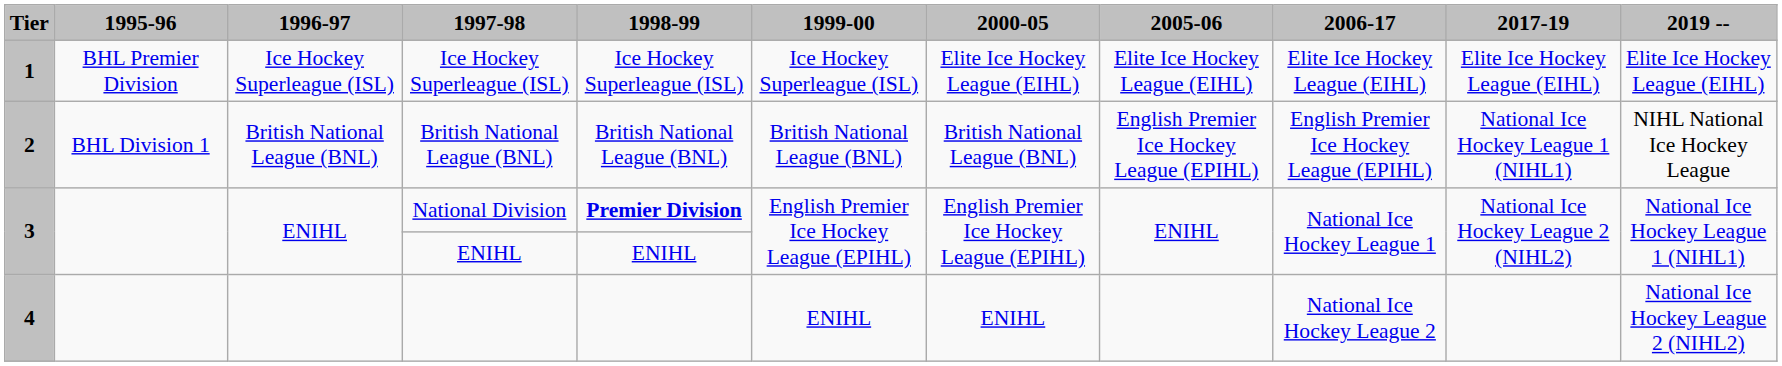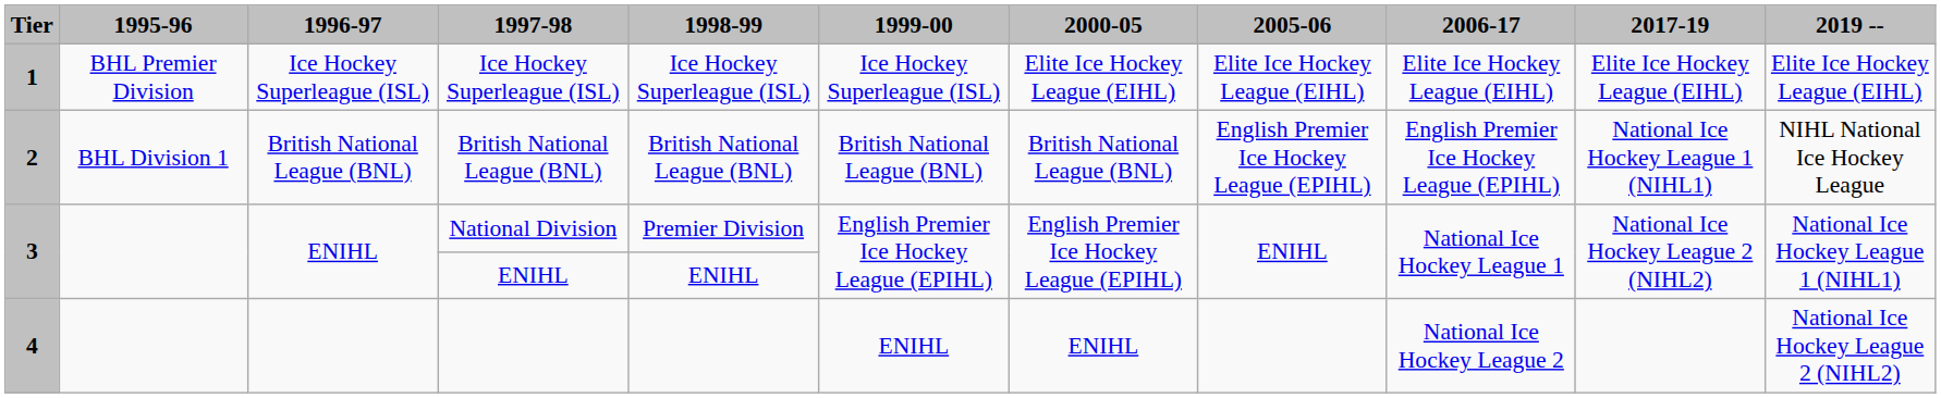National Division | 1998-99: bold -> normal
